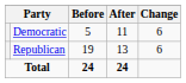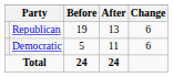rows swapped: Republican <-> Democratic
